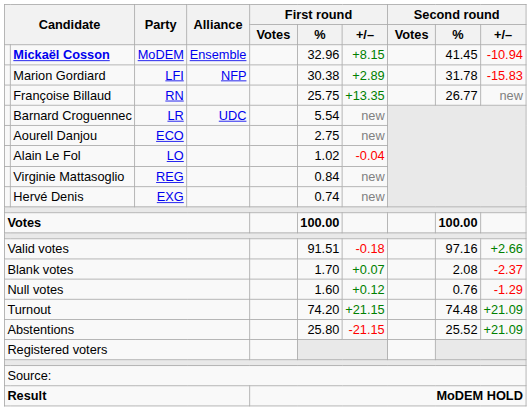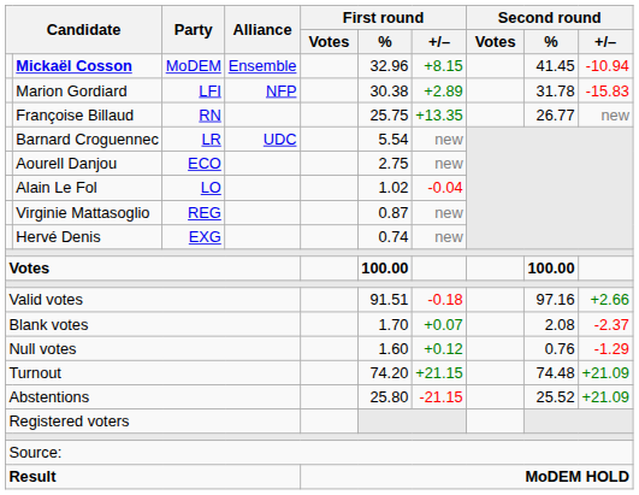Virginie Mattasoglio | First round / %: 0.84 -> 0.87
